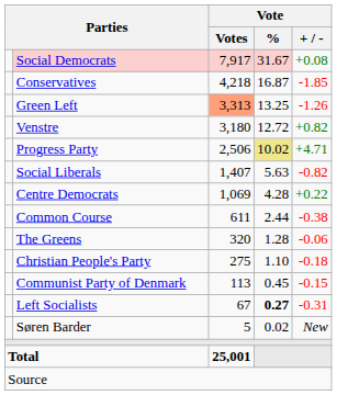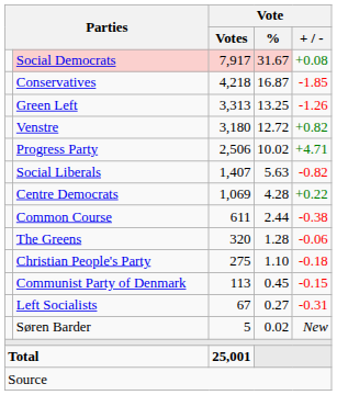Green Left | Vote / Votes: lightsalmon background -> no background
Progress Party | Vote / %: khaki background -> no background
Left Socialists | Vote / %: bold -> normal
